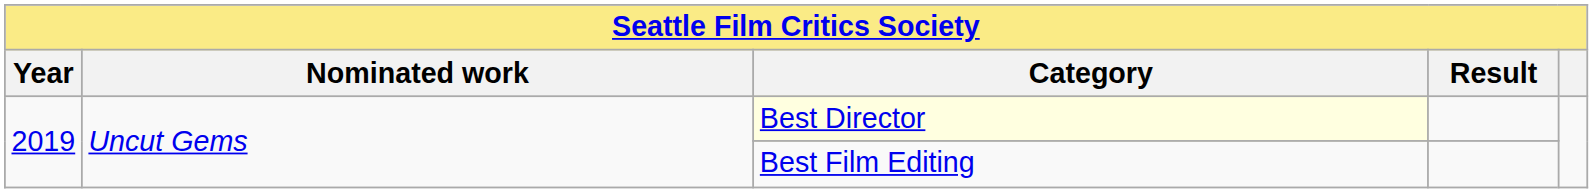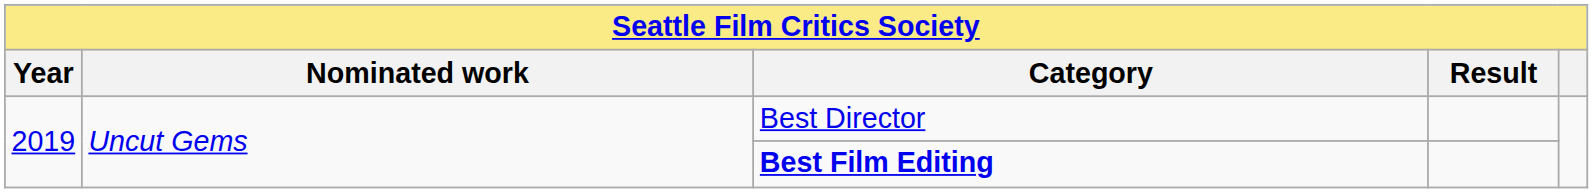Best Director | Category: lightyellow background -> no background
Best Film Editing | Category: normal -> bold
